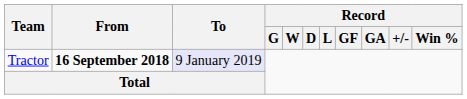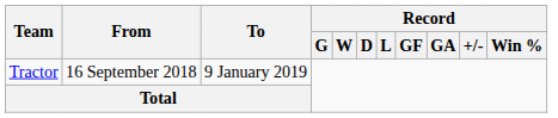Tractor | From: bold -> normal
Tractor | To: lavender background -> no background
